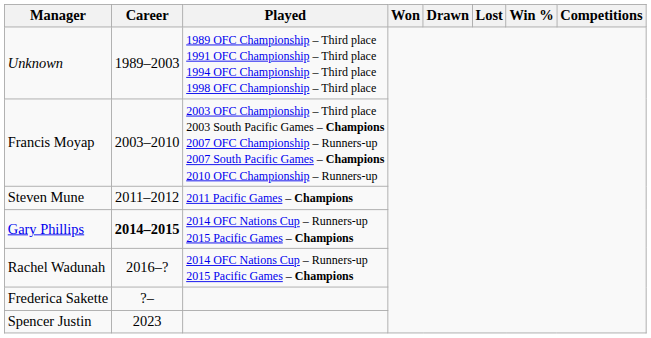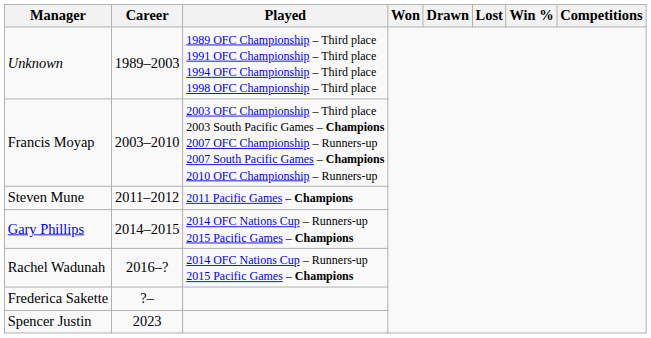Gary Phillips | Career: bold -> normal
